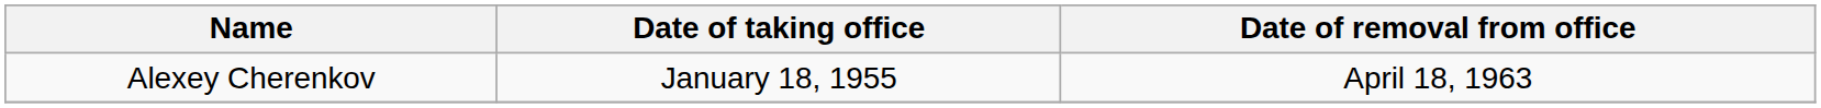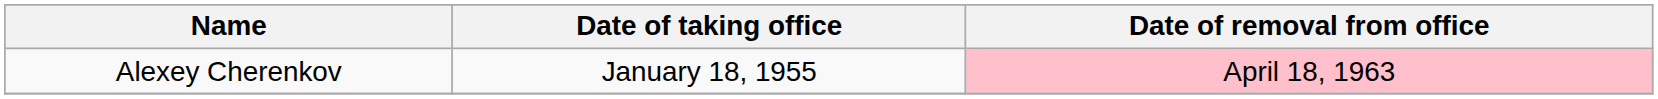Alexey Cherenkov | Date of removal from office: no background -> pink background
